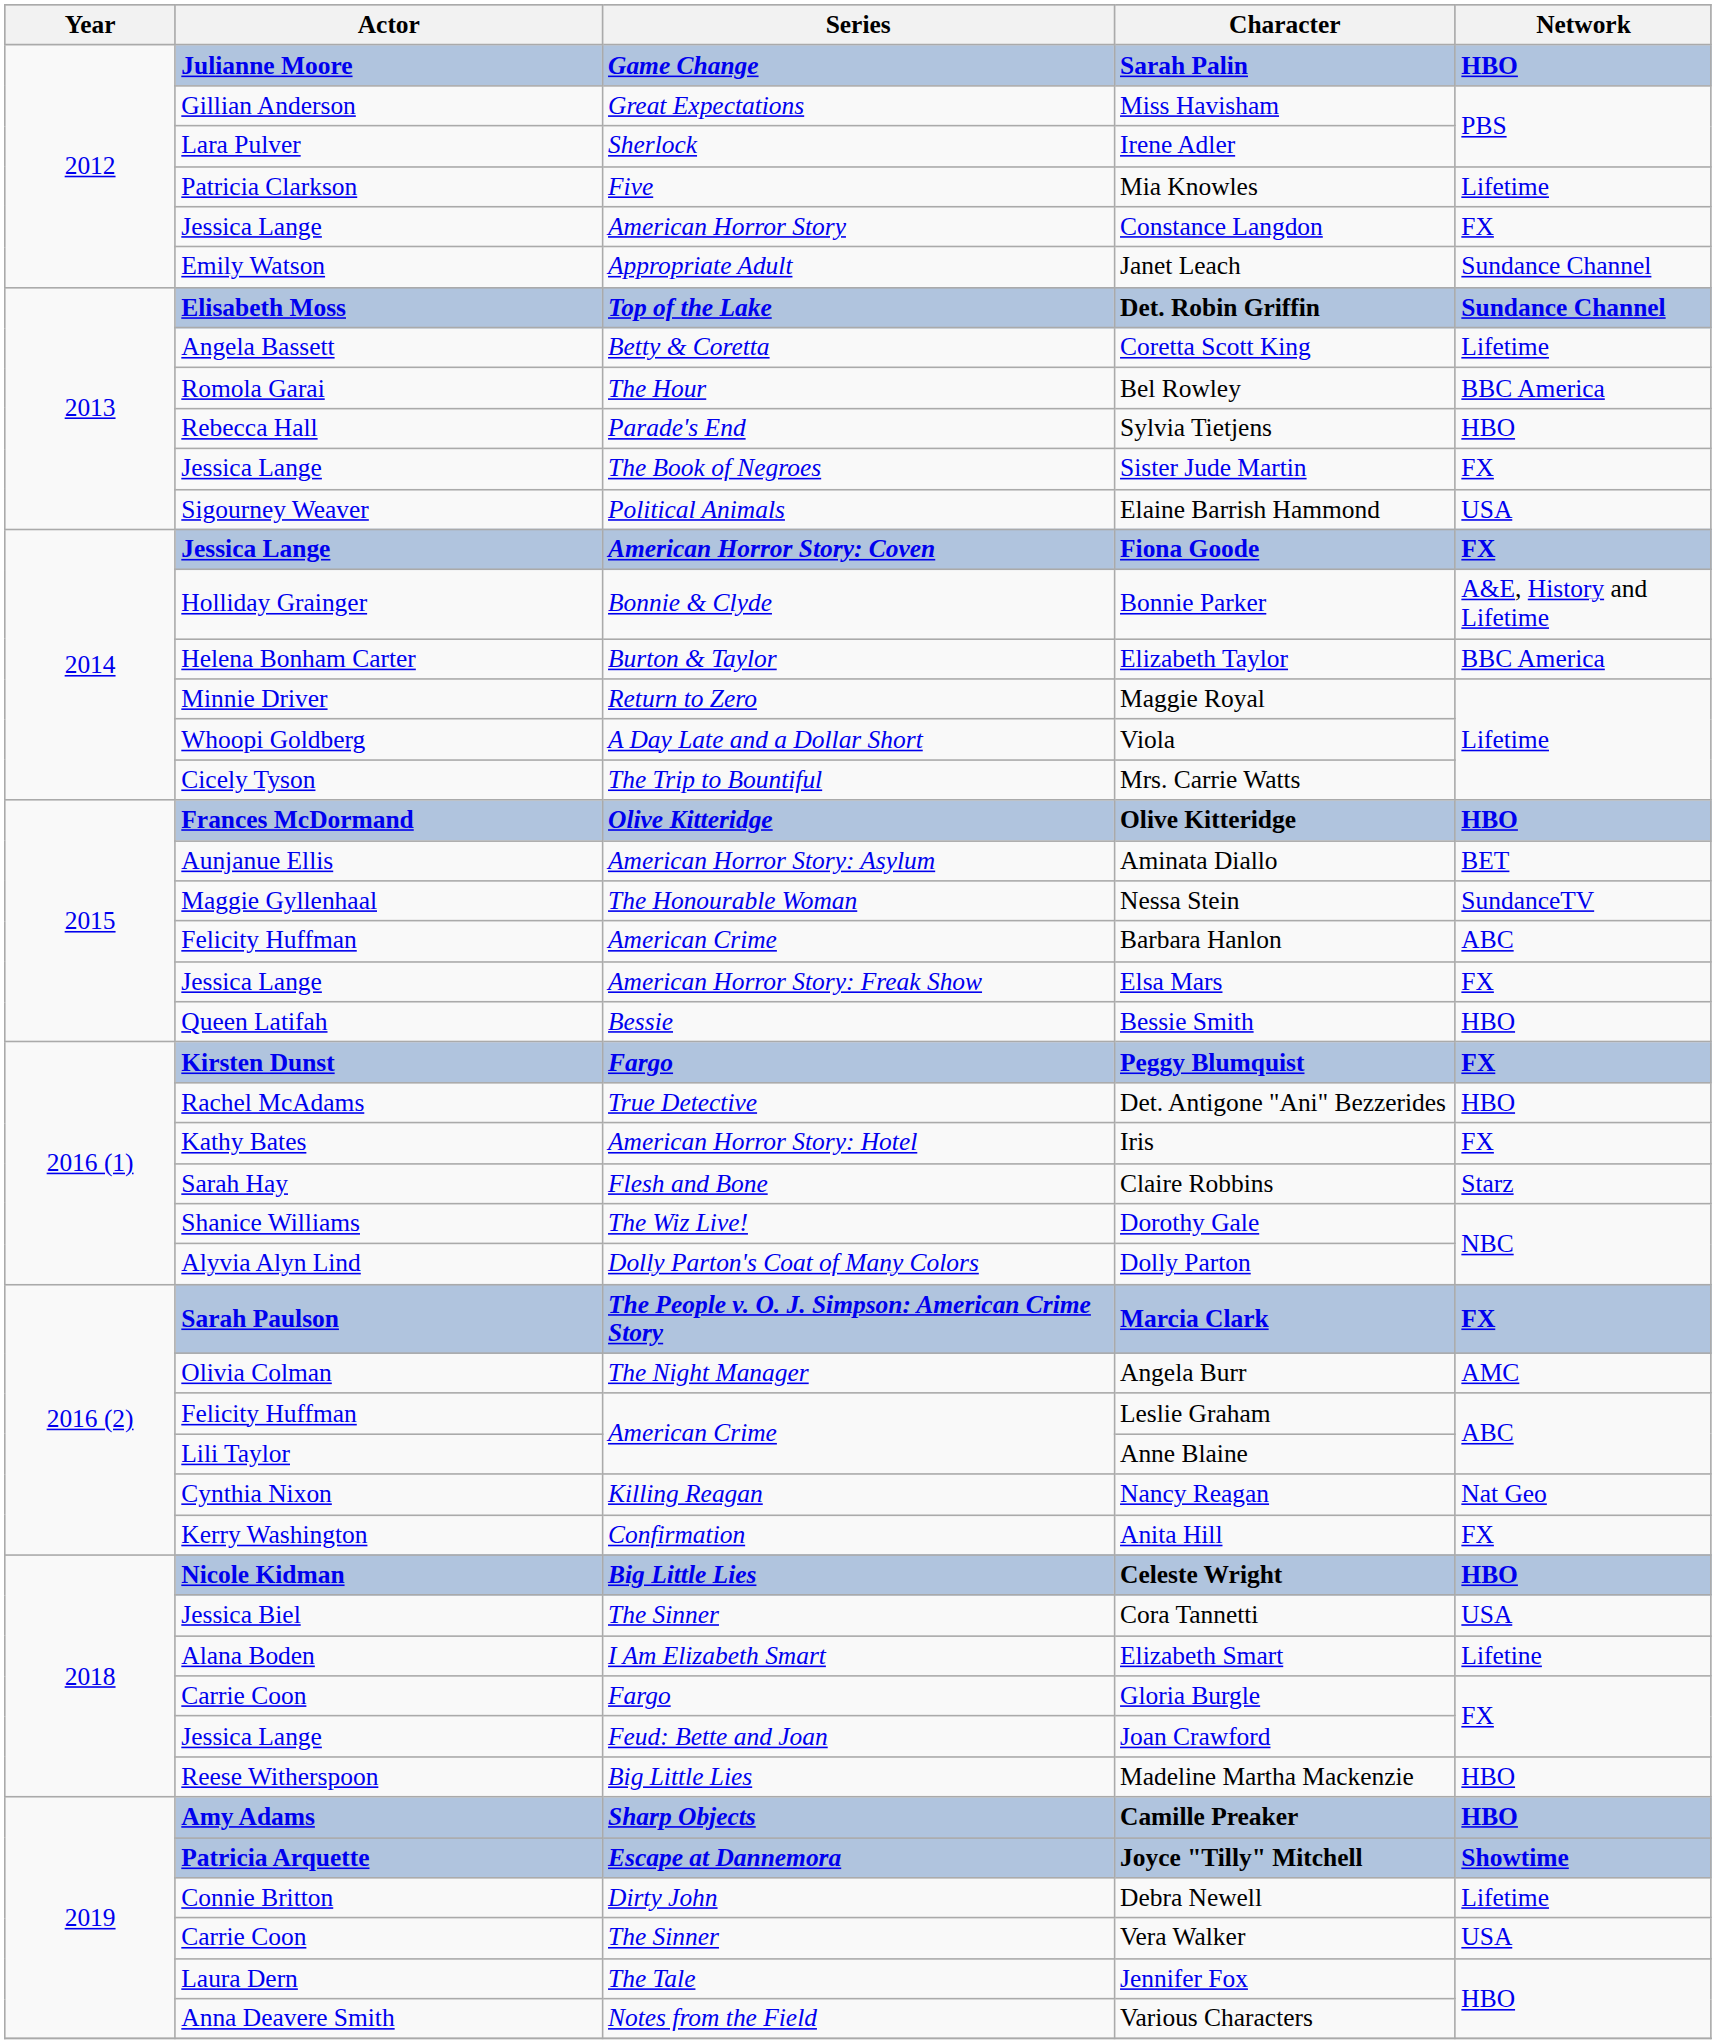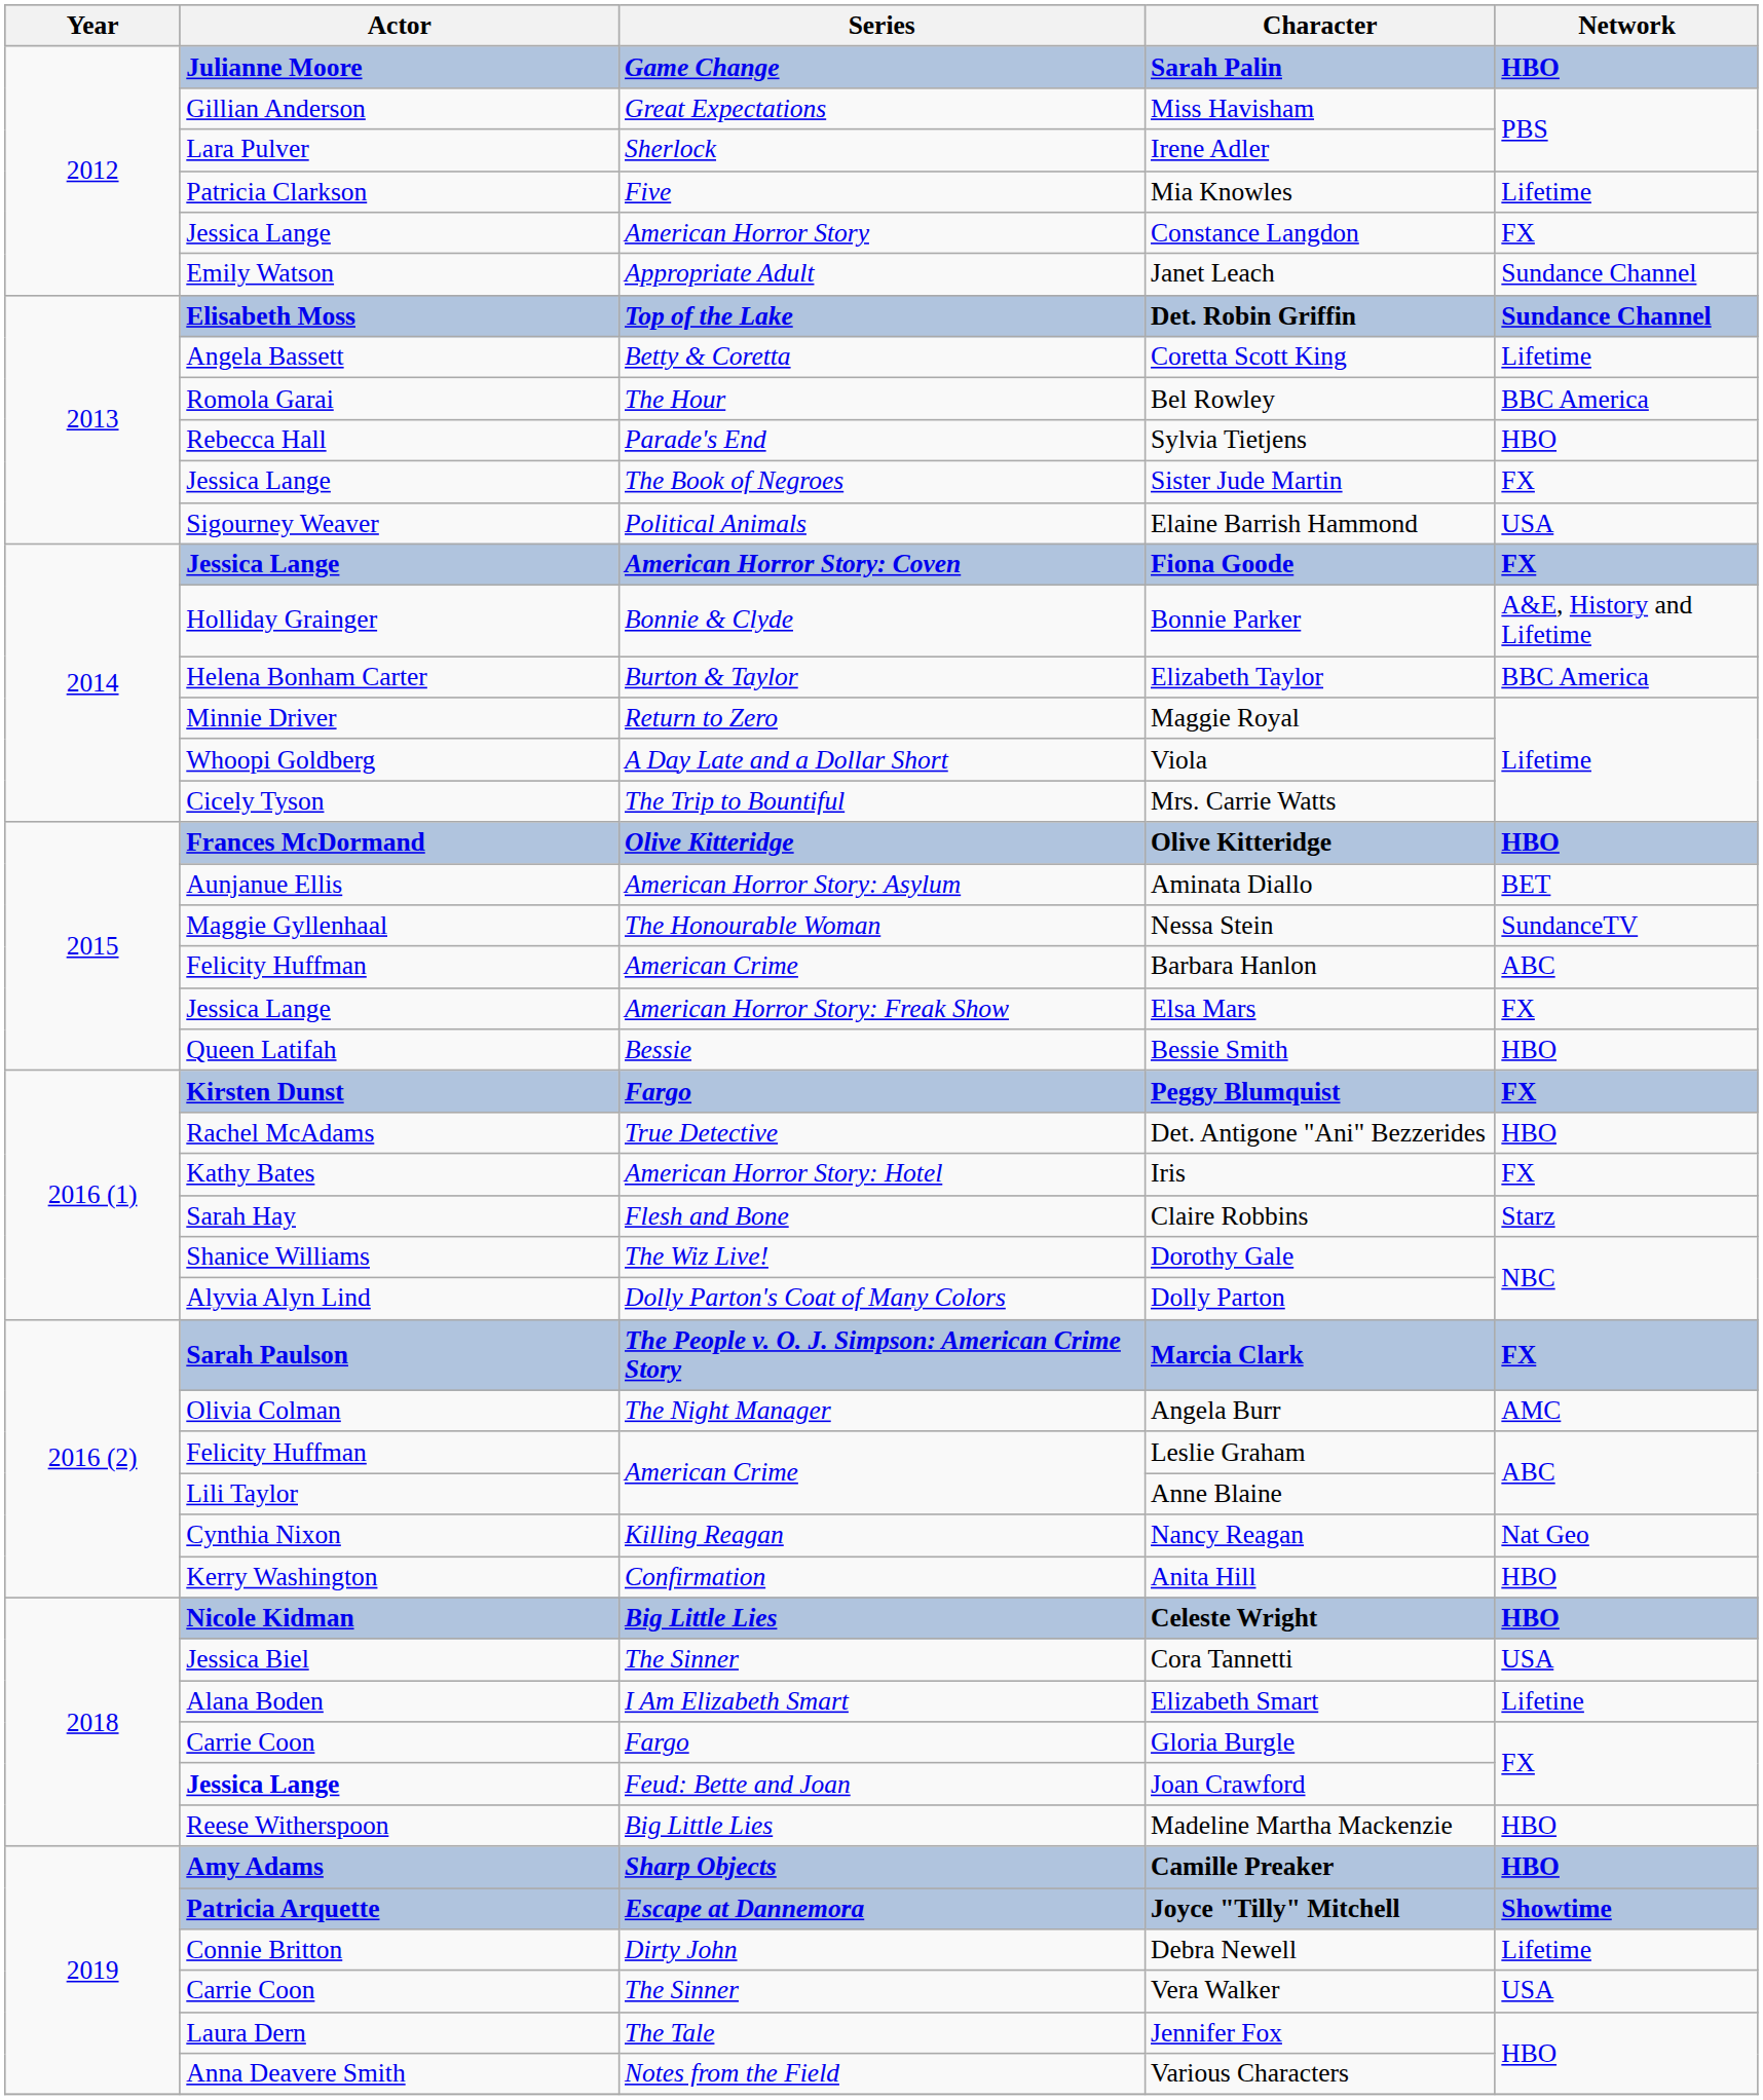Anita Hill | Network: FX -> HBO
Joan Crawford | Actor: normal -> bold
